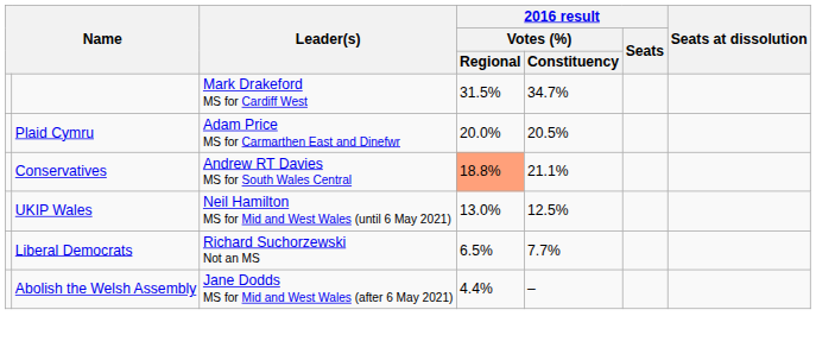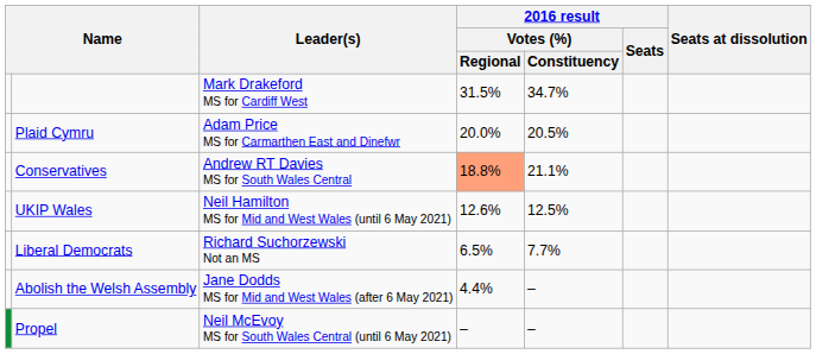UKIP Wales | 2016 result / Votes (%) / Regional: 13.0% -> 12.6%
+ row: Propel | Neil McEvoy MS for South Wales Central (until 6 May 2021) | – | –
